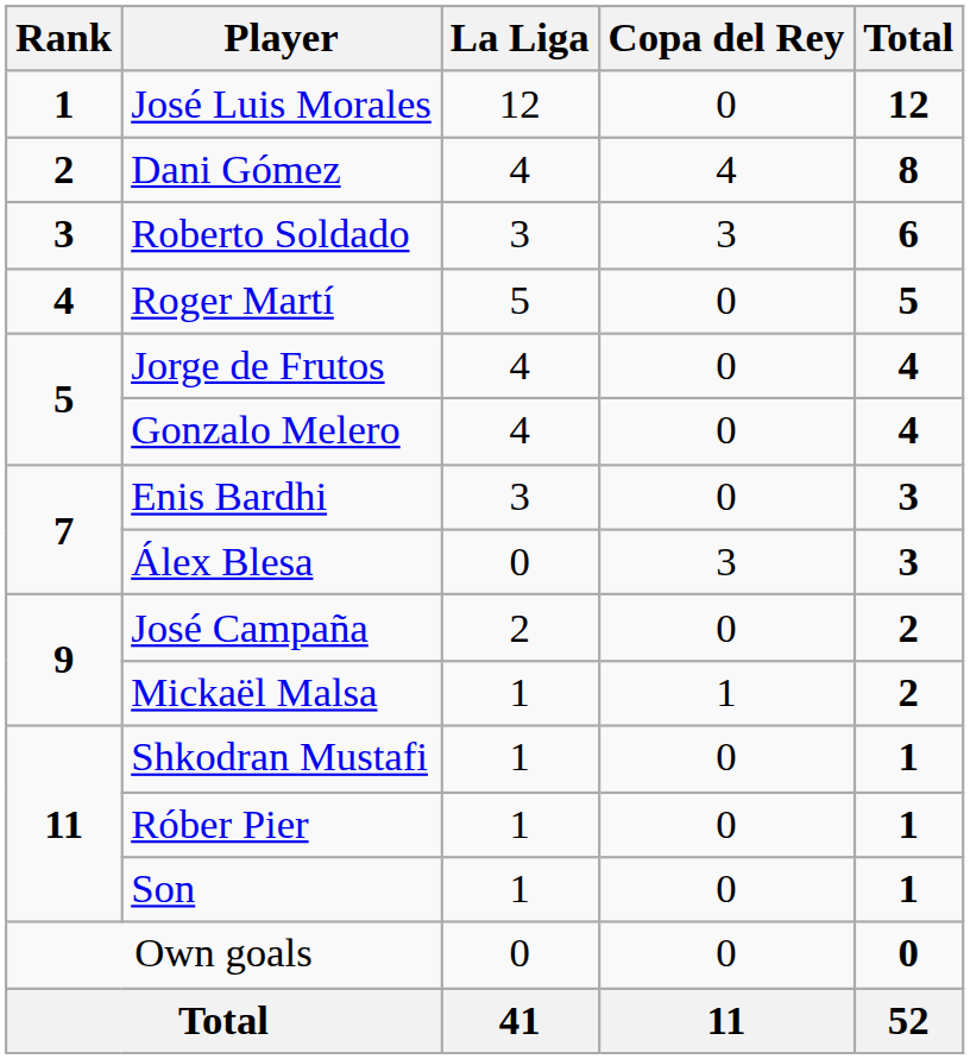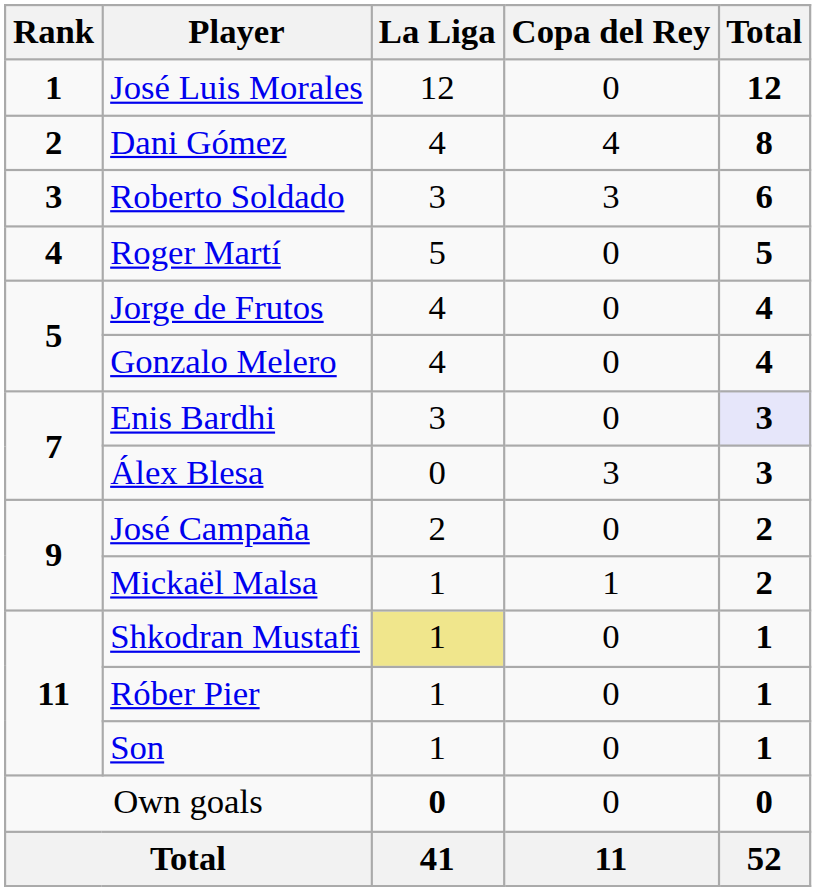Enis Bardhi | Total: no background -> lavender background
Shkodran Mustafi | La Liga: no background -> khaki background
Own goals | La Liga: normal -> bold
